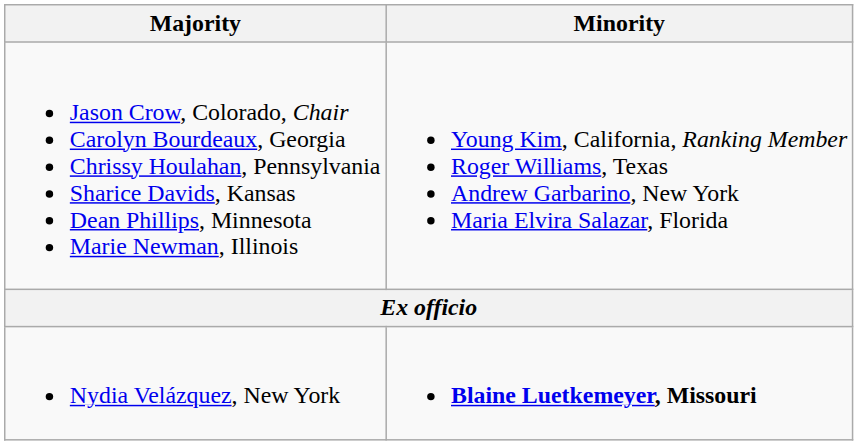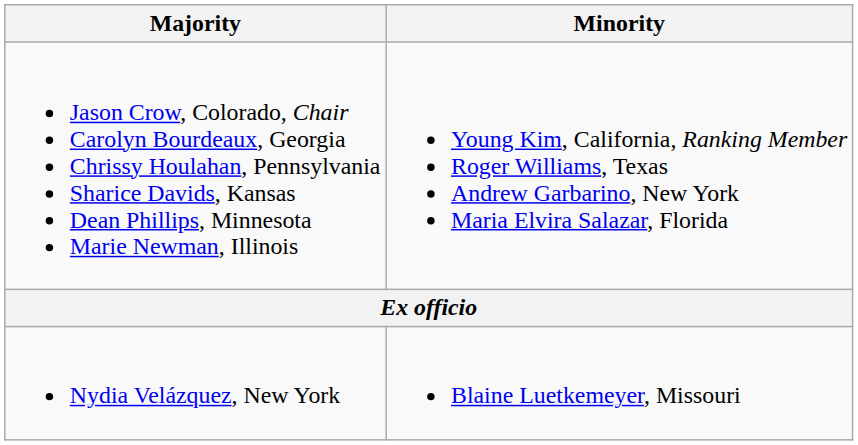Nydia Velázquez, New York | Minority: bold -> normal
